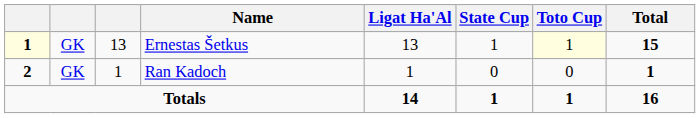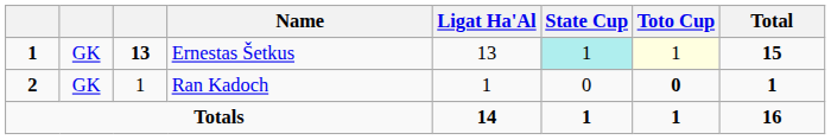Ernestas Šetkus | column 1: lightyellow background -> no background
Ernestas Šetkus | column 3: normal -> bold
Ernestas Šetkus | State Cup: no background -> paleturquoise background
Ran Kadoch | Toto Cup: normal -> bold
